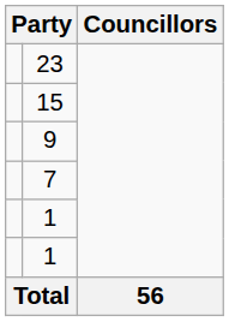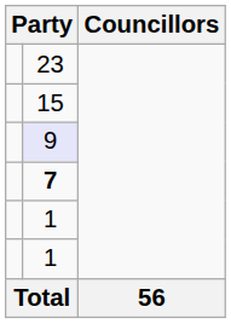9 | column 2: no background -> lavender background
7 | column 2: normal -> bold
